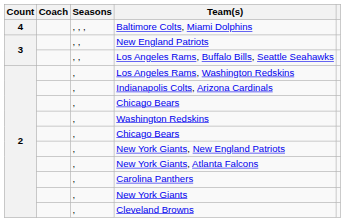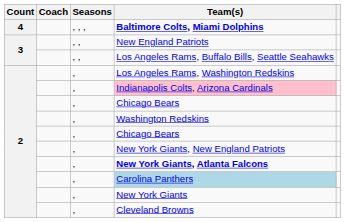Baltimore Colts, Miami Dolphins | Team(s): normal -> bold
Indianapolis Colts, Arizona Cardinals | Team(s): no background -> pink background
New York Giants, Atlanta Falcons | Team(s): normal -> bold
Carolina Panthers | Team(s): no background -> lightblue background
